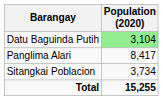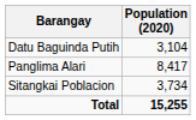Datu Baguinda Putih | Population (2020): lightgreen background -> no background
